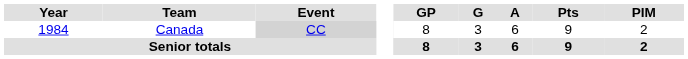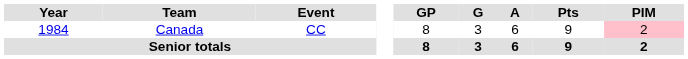Canada | Event: lightgrey background -> no background
Canada | PIM: no background -> pink background
